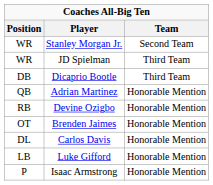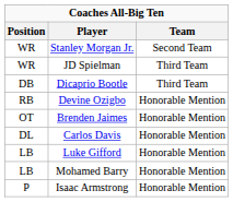- row: QB | Adrian Martinez | Honorable Mention
+ row: LB | Mohamed Barry | Honorable Mention
